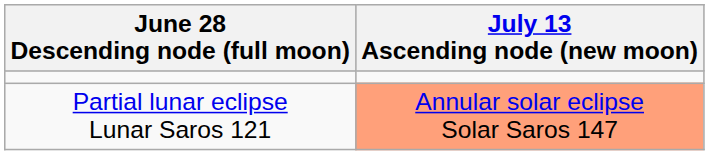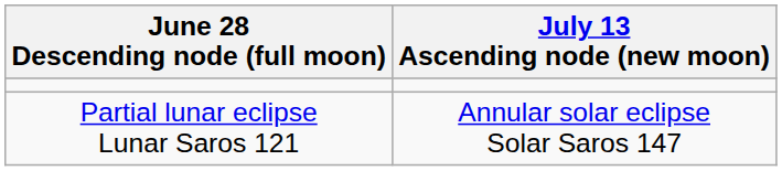Partial lunar eclipse Lunar Saros 121 | July 13 Ascending node (new moon): lightsalmon background -> no background
